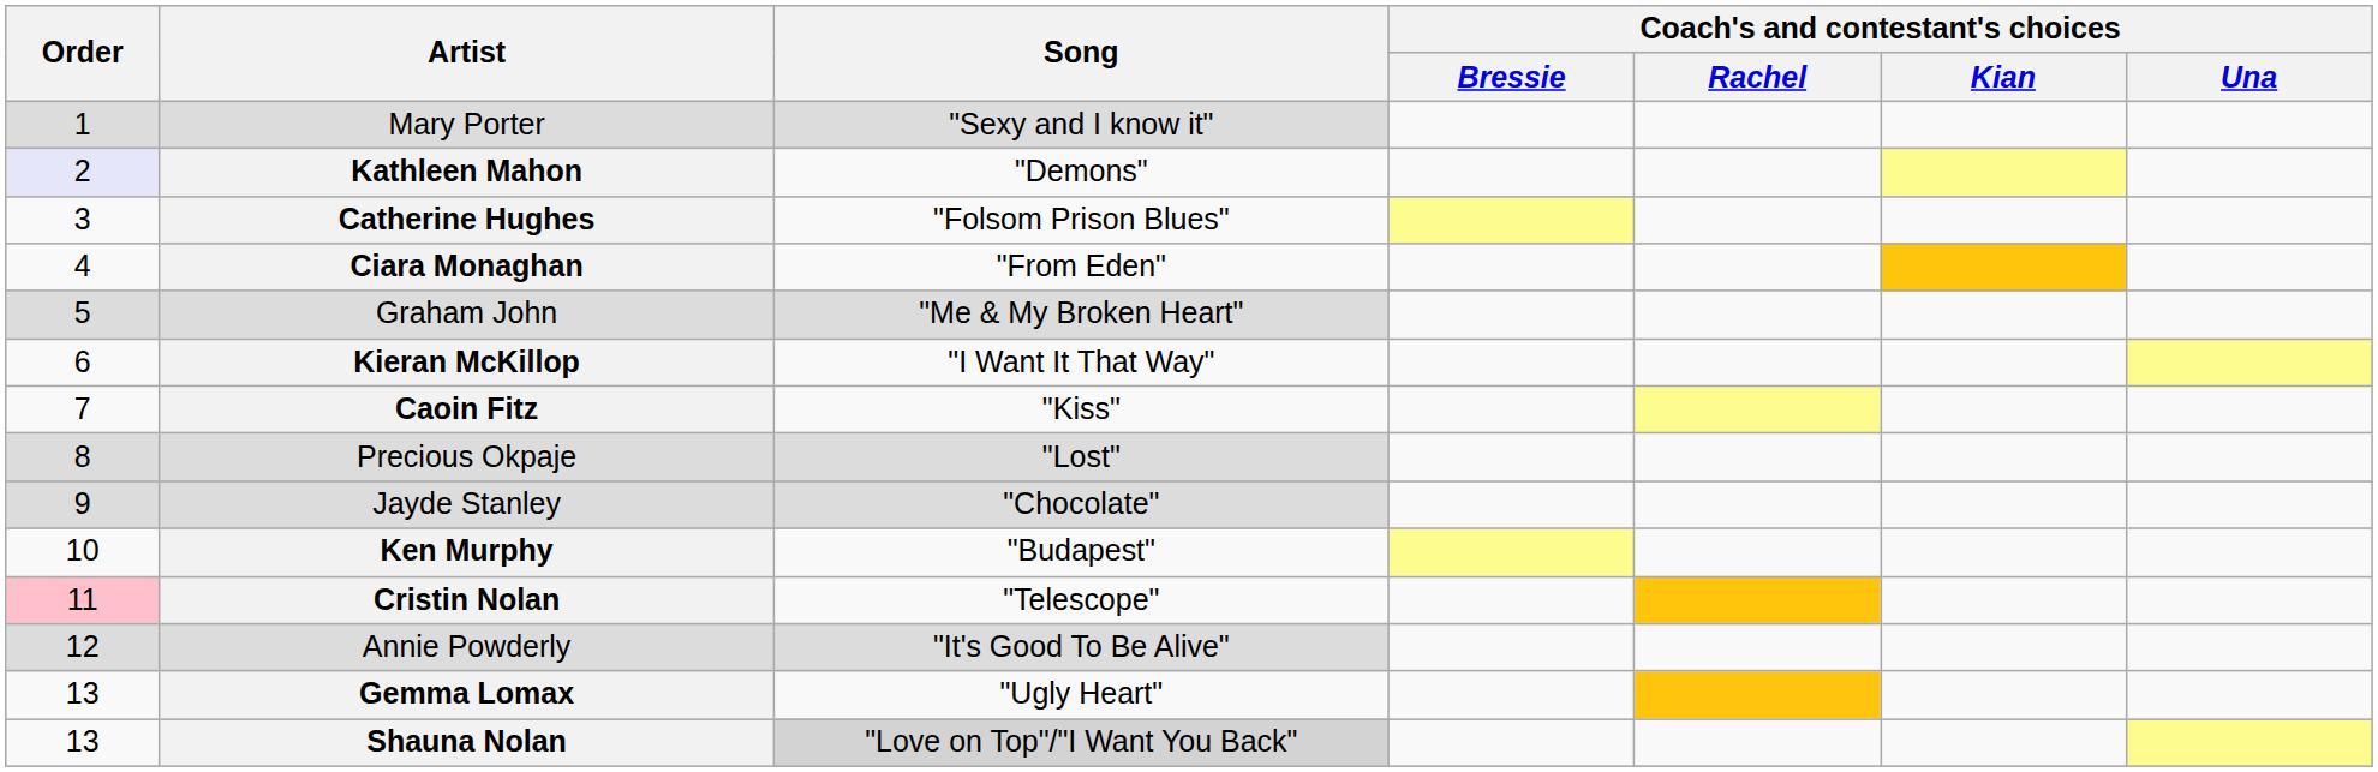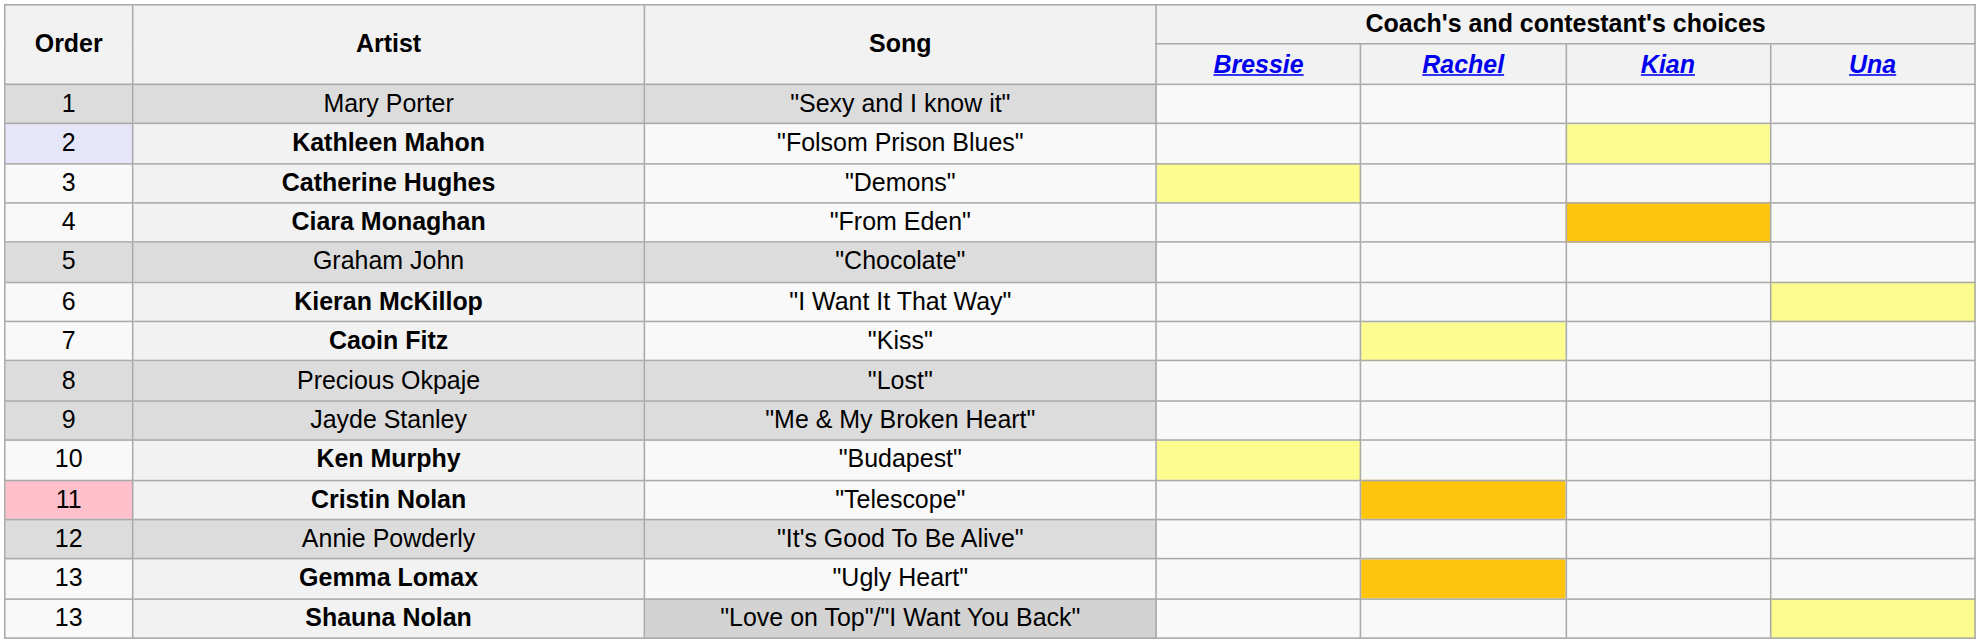Kathleen Mahon | Song: "Demons" -> "Folsom Prison Blues"
Catherine Hughes | Song: "Folsom Prison Blues" -> "Demons"
Graham John | Song: "Me & My Broken Heart" -> "Chocolate"
Jayde Stanley | Song: "Chocolate" -> "Me & My Broken Heart"
